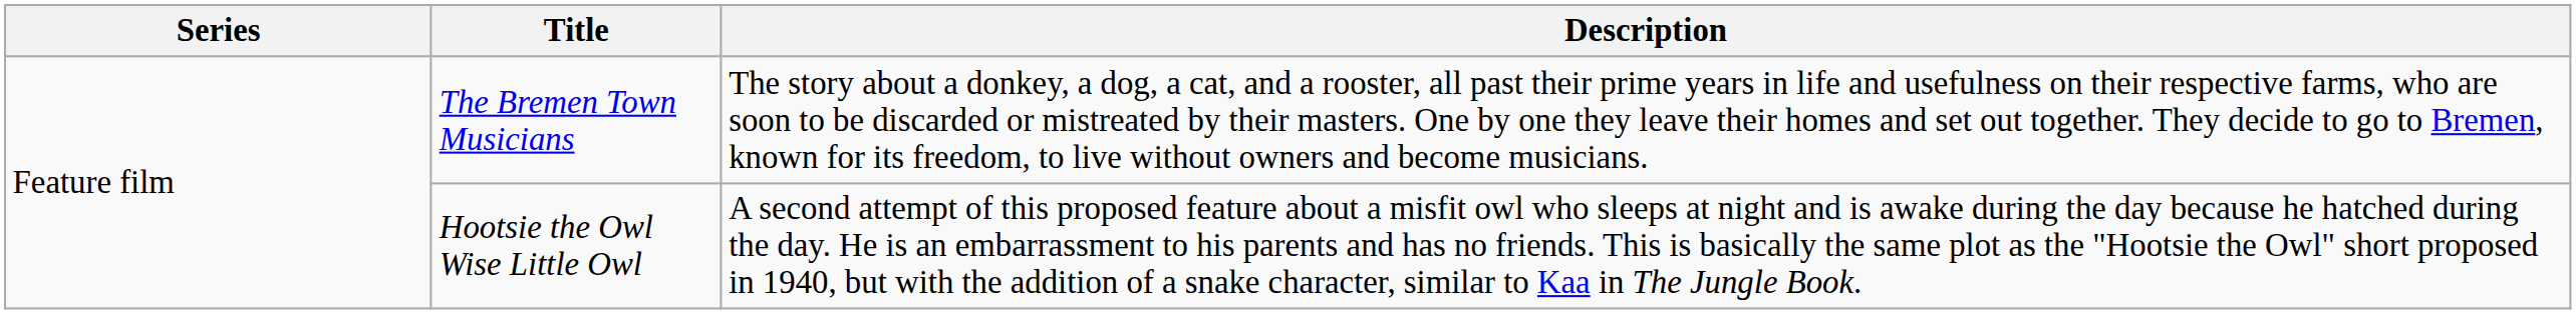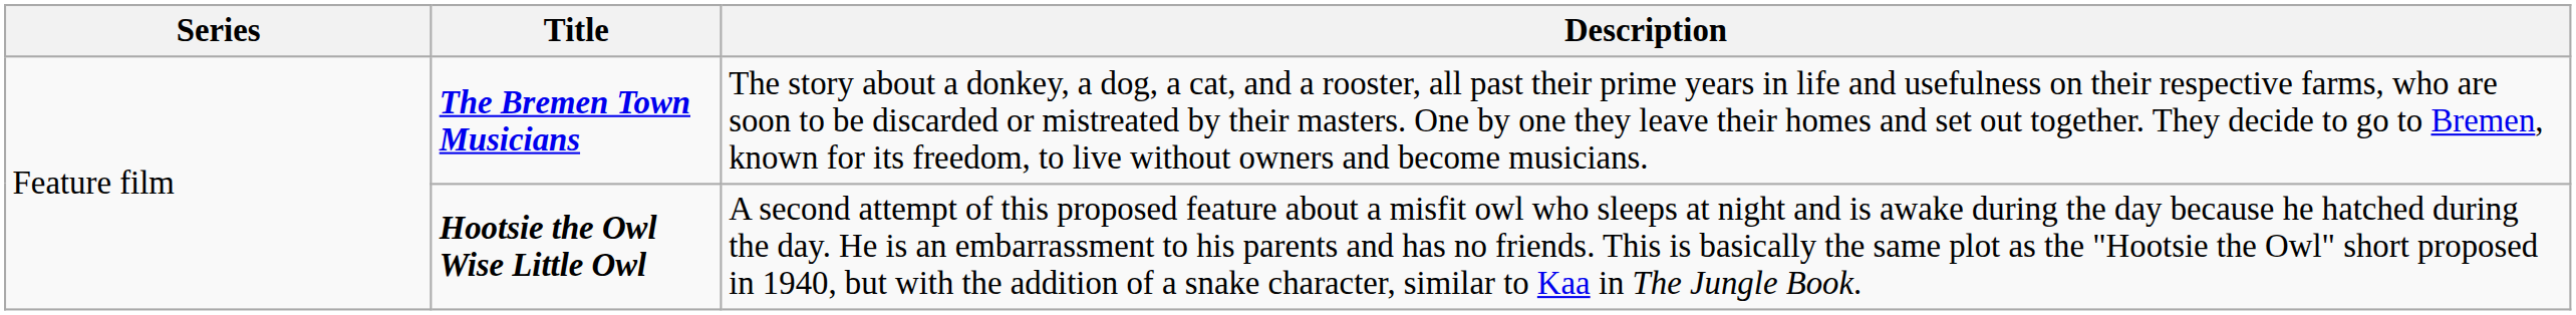The Bremen Town Musicians | Title: normal -> bold
Hootsie the Owl Wise Little Owl | Title: normal -> bold
